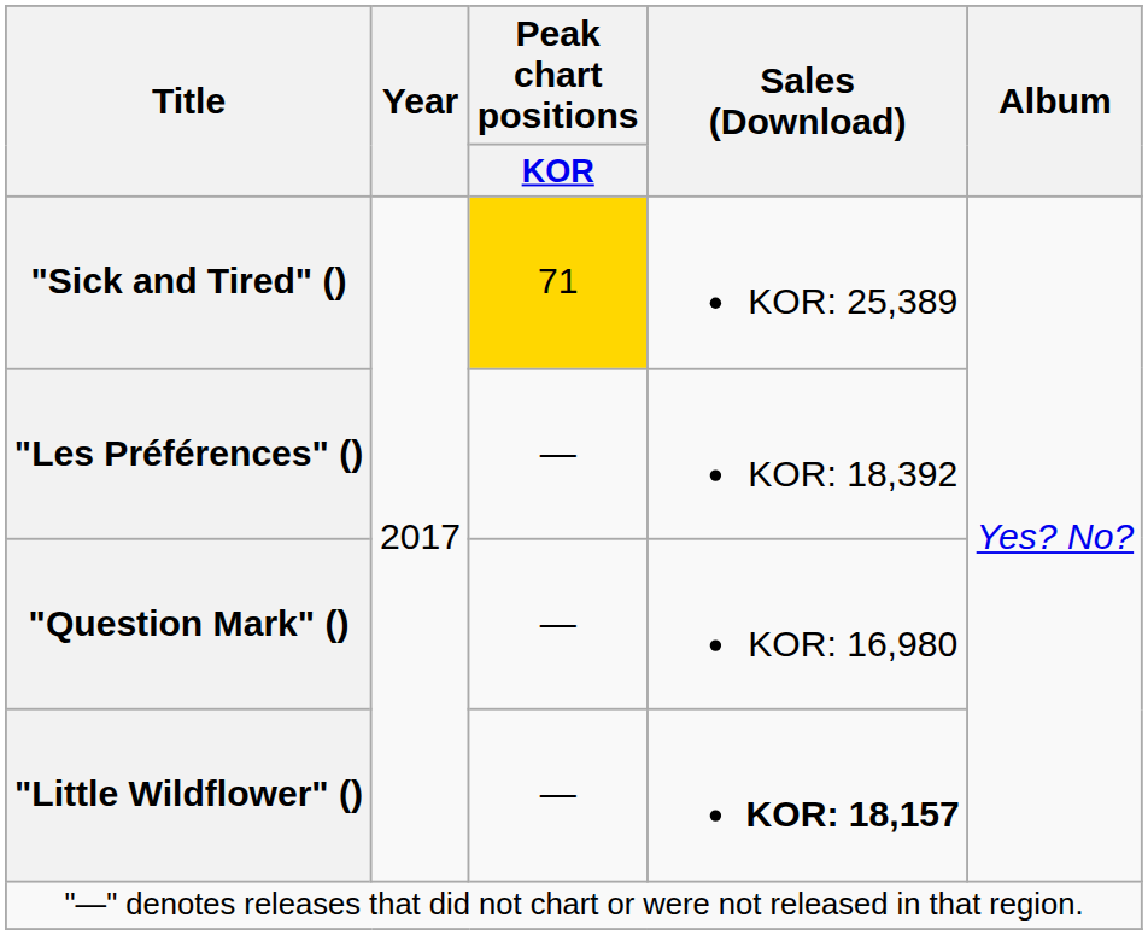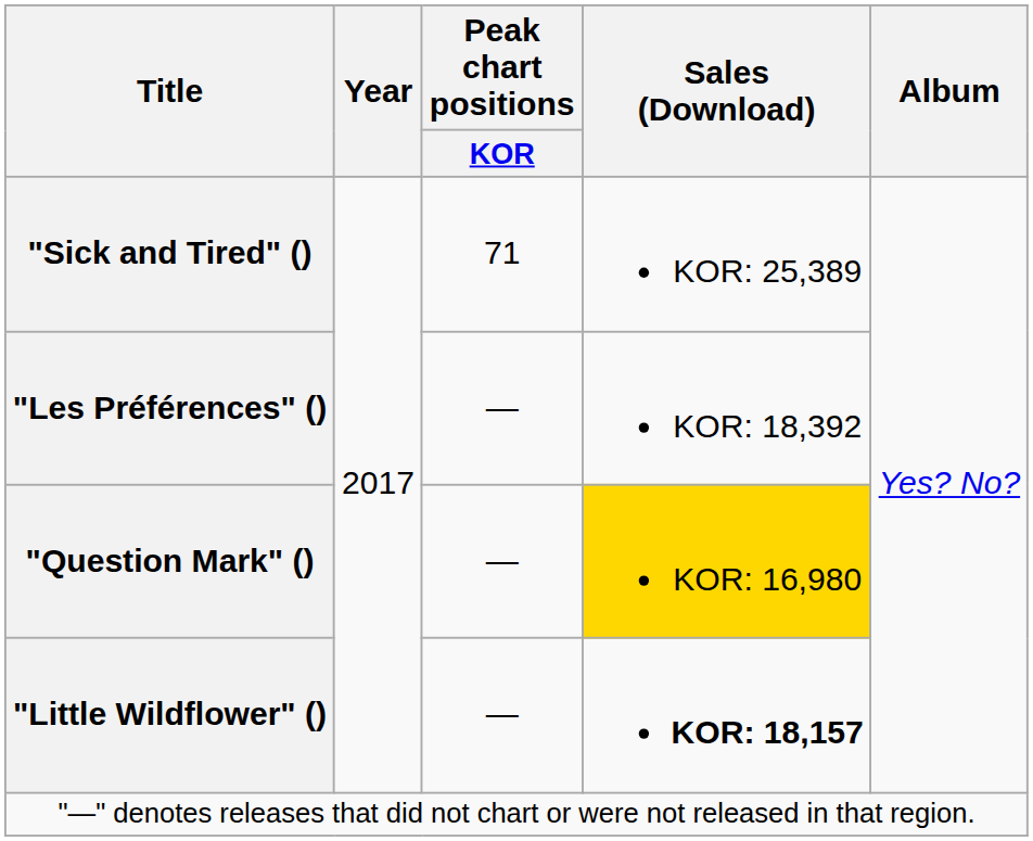"Sick and Tired" () | Peak chart positions / KOR: gold background -> no background
"Question Mark" () | Sales (Download): no background -> gold background
